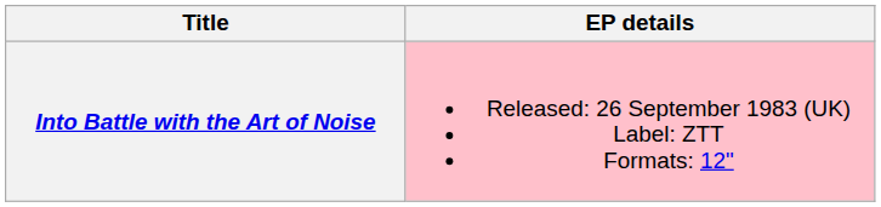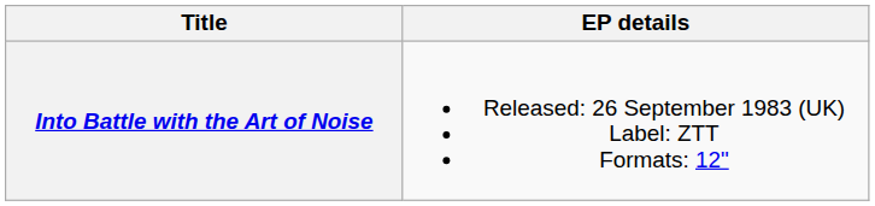Into Battle with the Art of Noise | EP details: pink background -> no background
